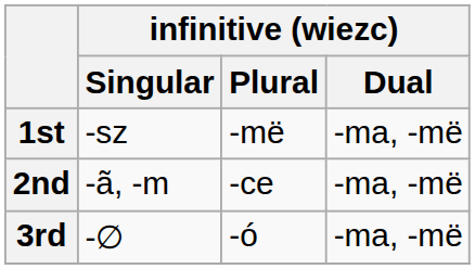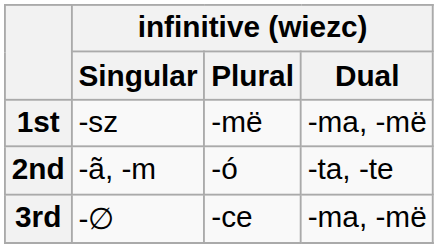2nd | infinitive (wiezc) / Plural: -ce -> -ó
2nd | infinitive (wiezc) / Dual: -ma, -më -> -ta, -te
3rd | infinitive (wiezc) / Plural: -ó -> -ce
